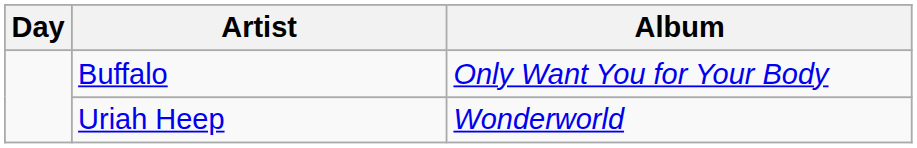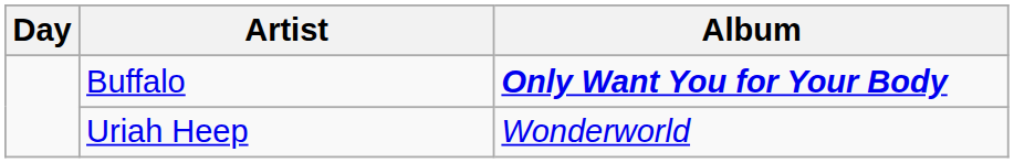Buffalo | Album: normal -> bold
